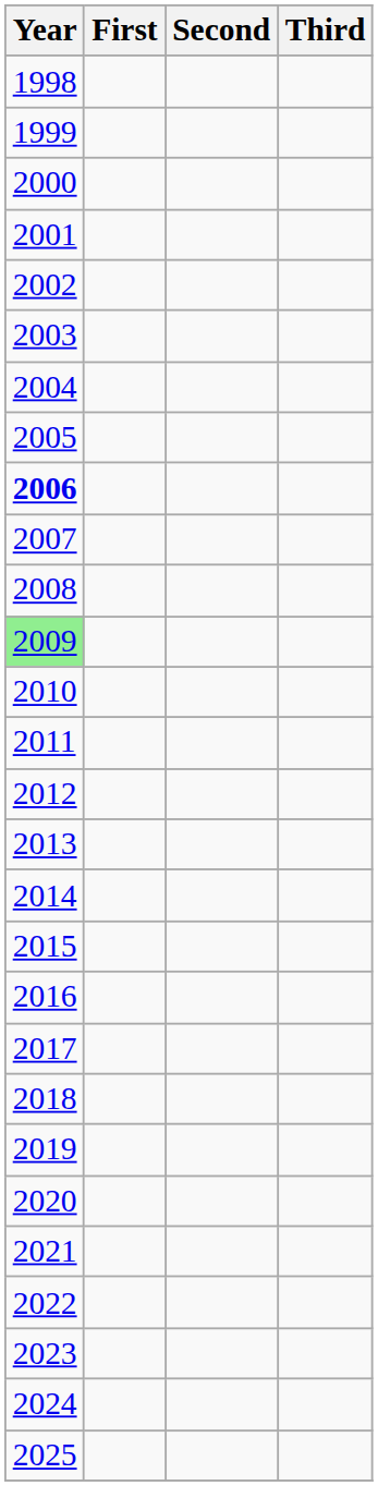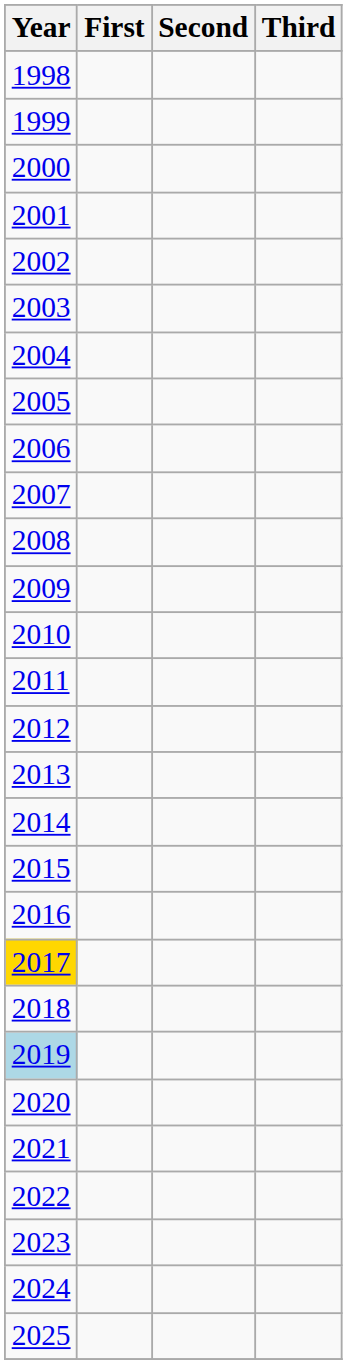2006 | Year: bold -> normal
2009 | Year: lightgreen background -> no background
2017 | Year: no background -> gold background
2019 | Year: no background -> lightblue background
